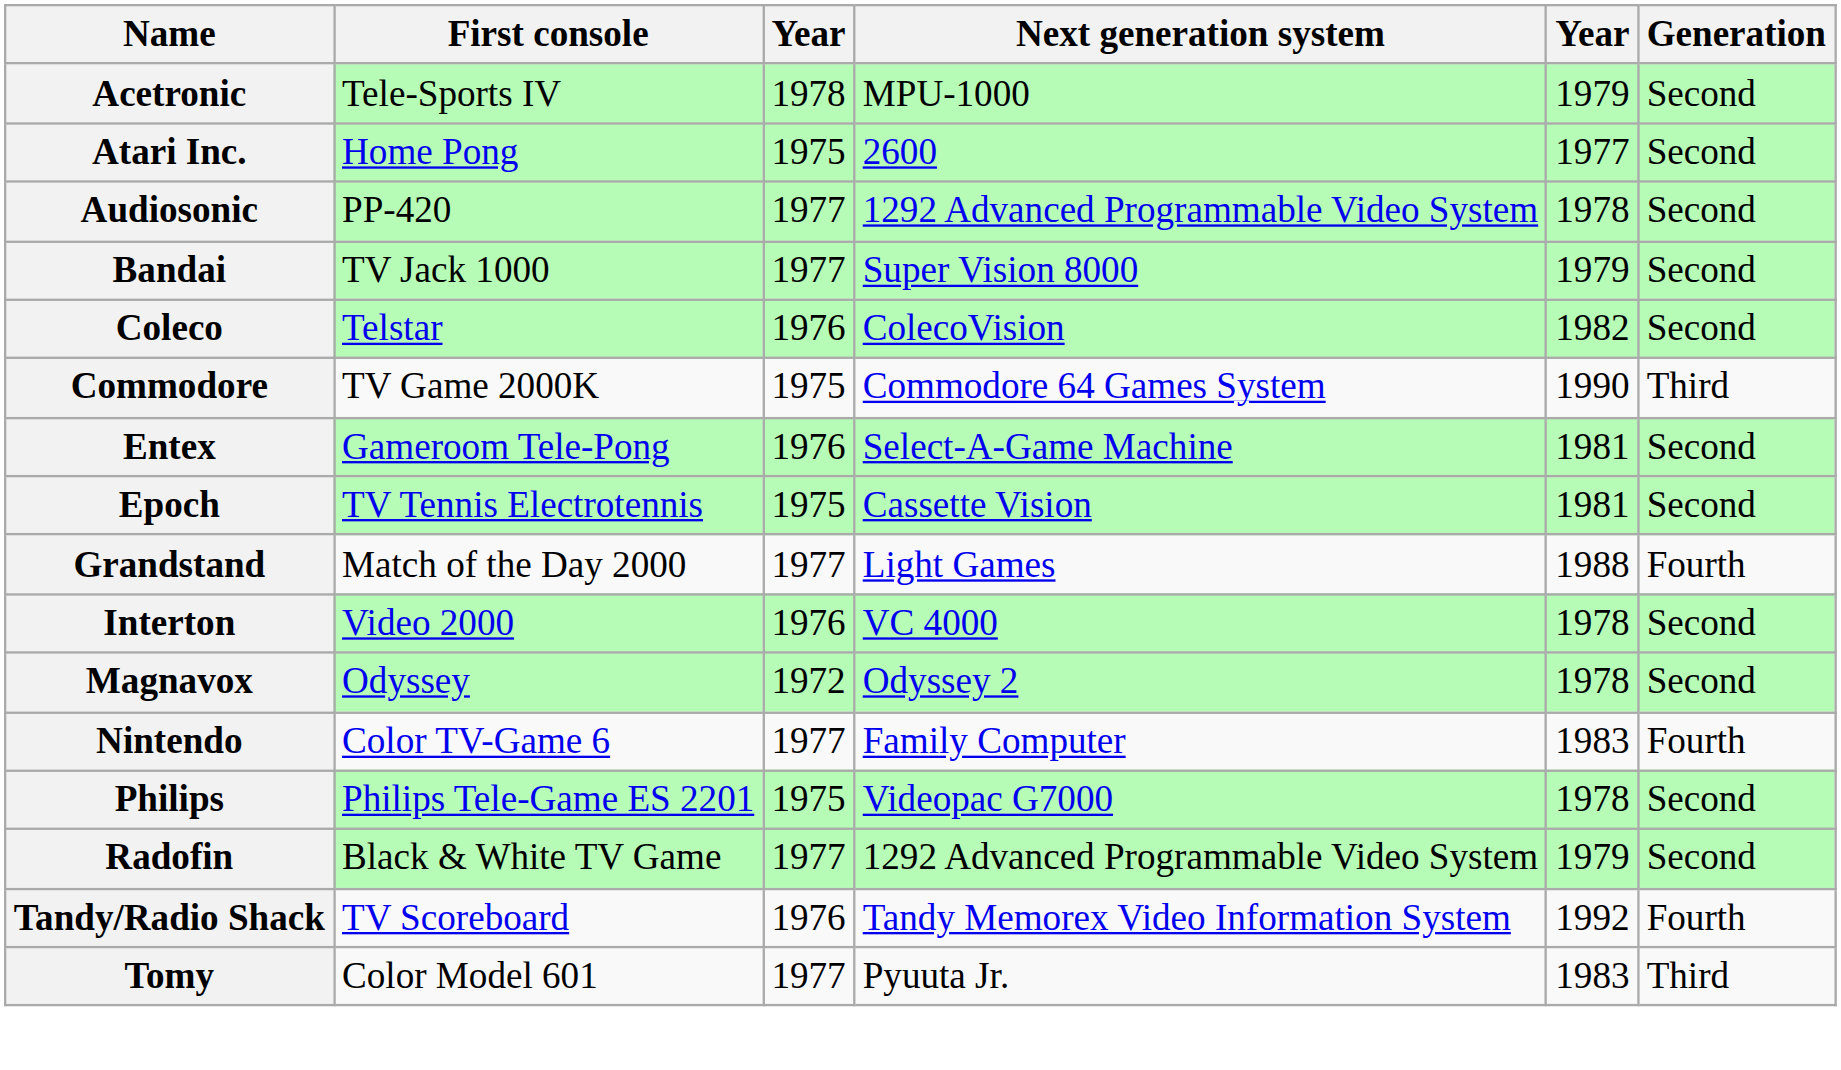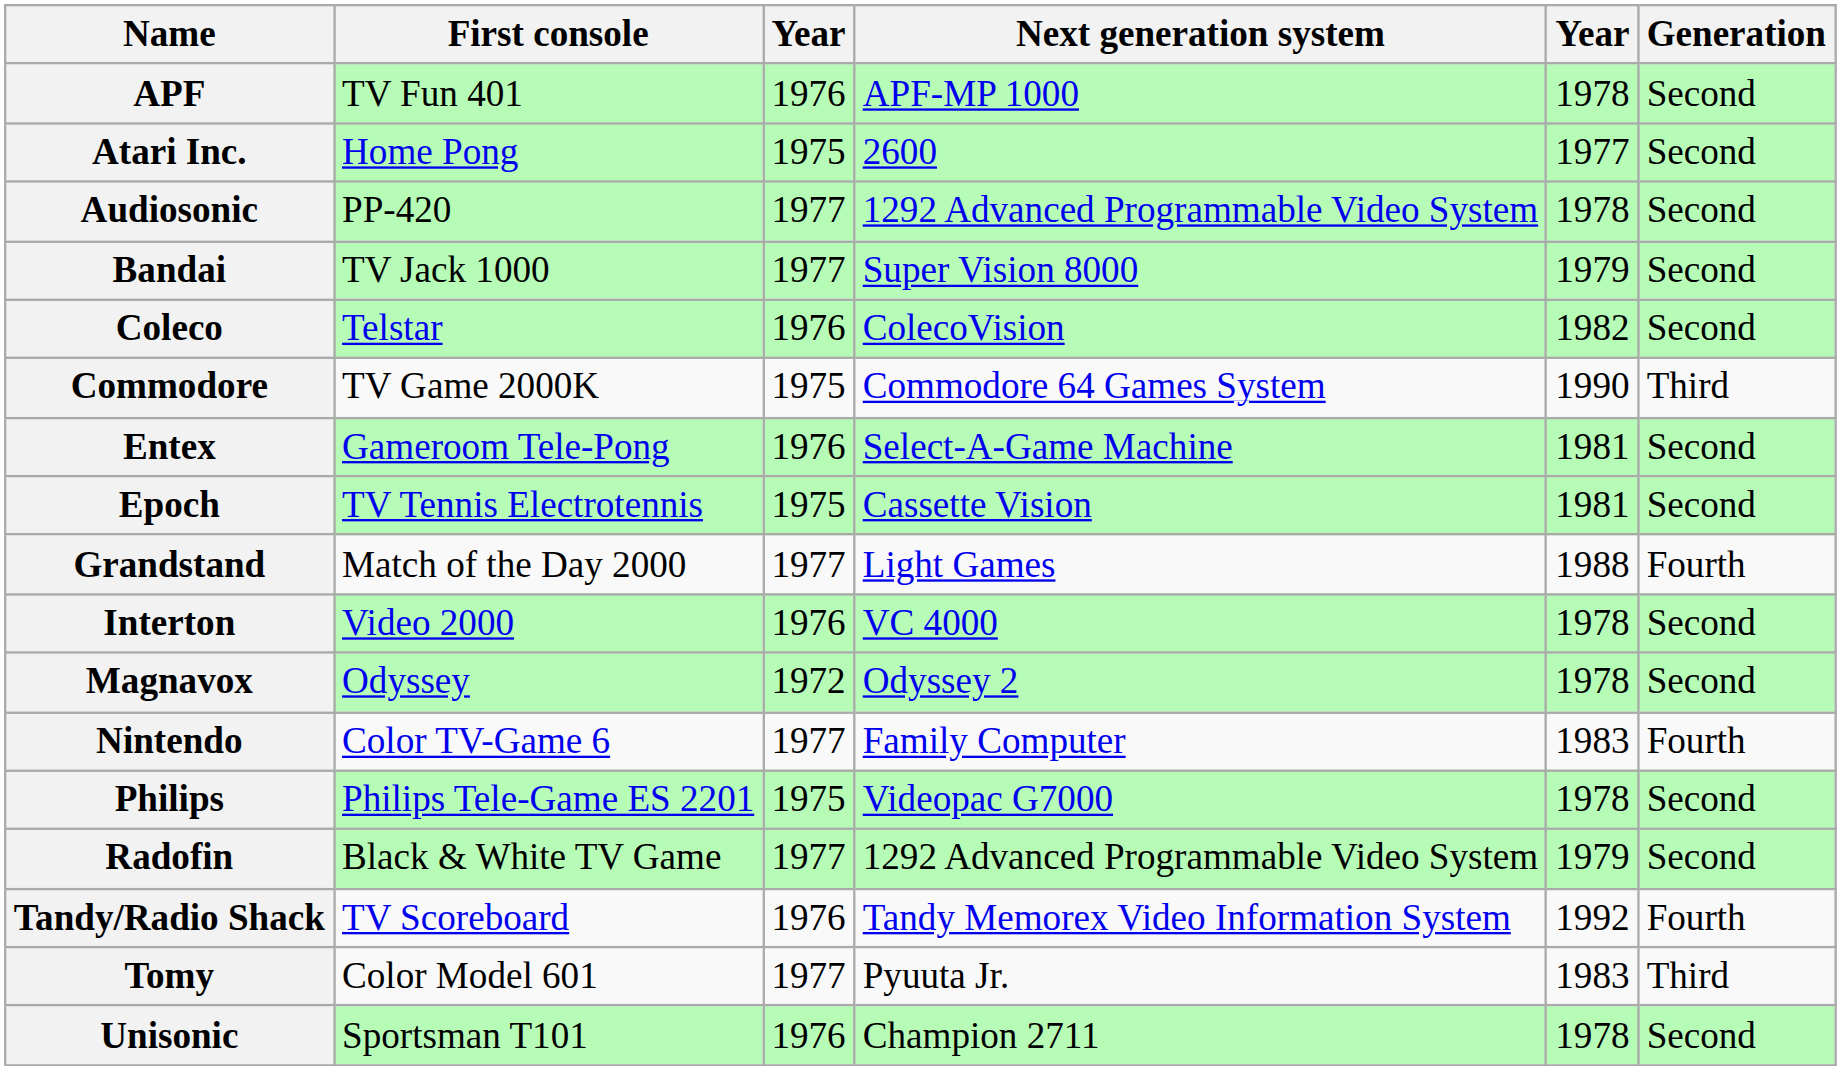- row: Acetronic | Tele-Sports IV | 1978 | MPU-1000 | 1979 | Second
+ row: APF | TV Fun 401 | 1976 | APF-MP 1000 | 1978 | Second
+ row: Unisonic | Sportsman T101 | 1976 | Champion 2711 | 1978 | Second
